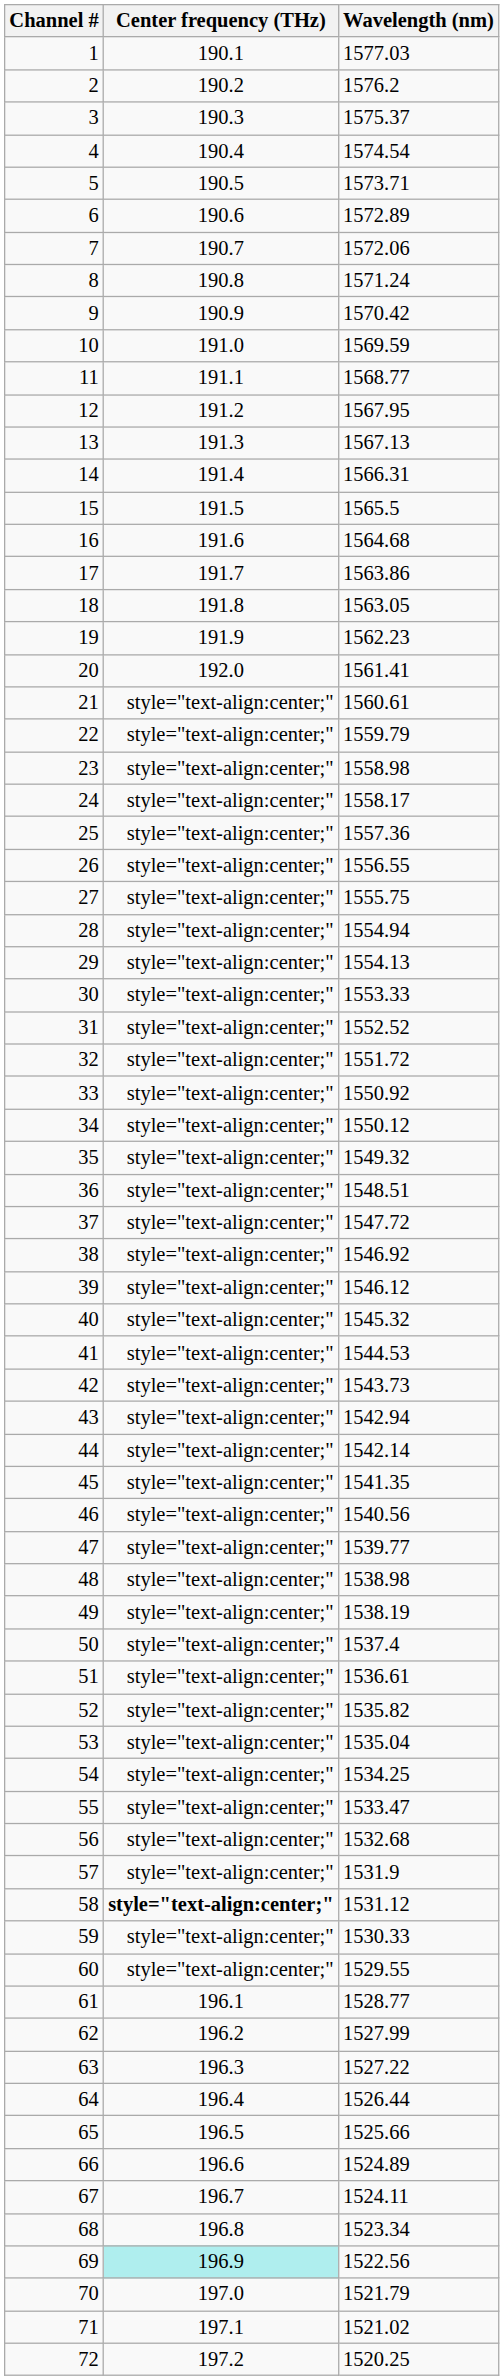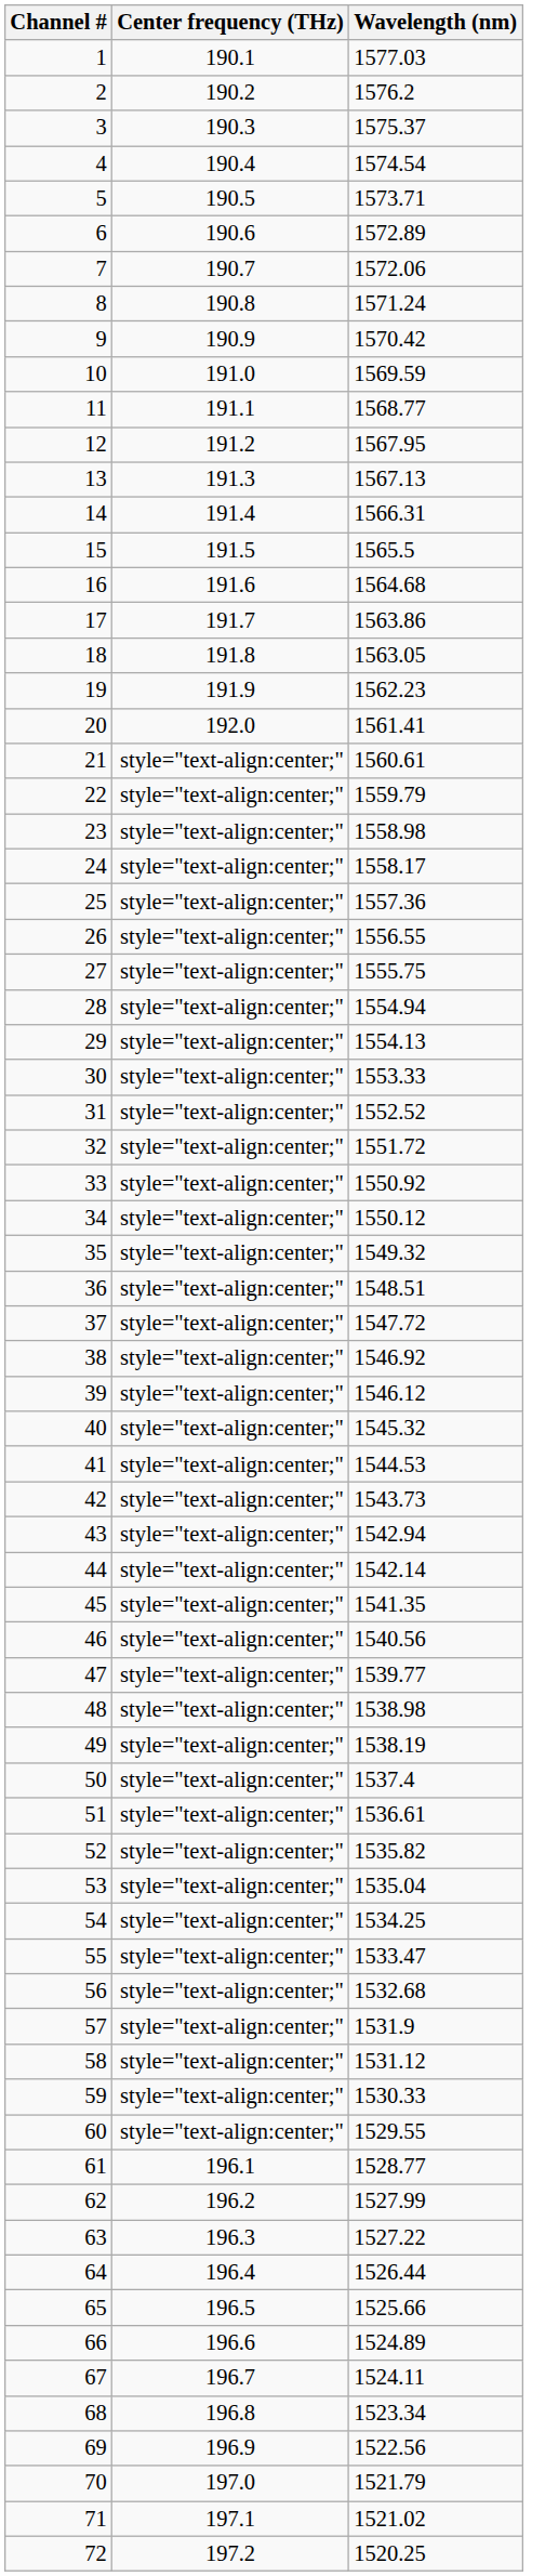58 | Center frequency (THz): bold -> normal
69 | Center frequency (THz): paleturquoise background -> no background
